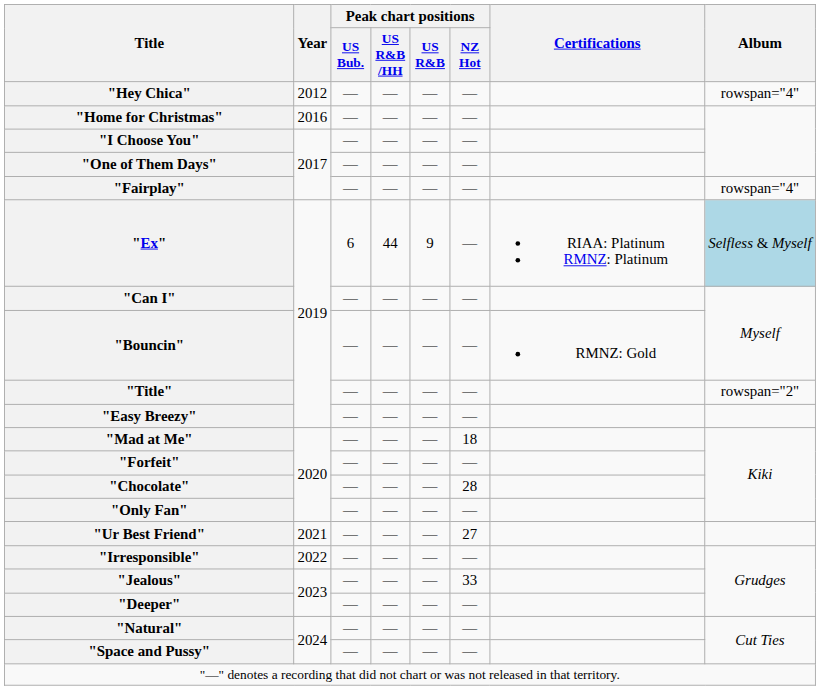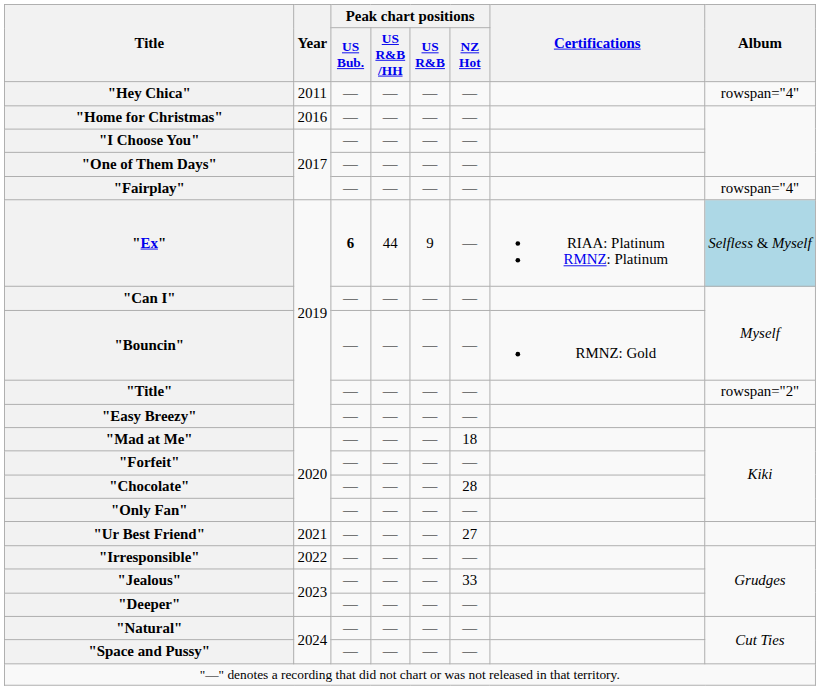"Hey Chica" | Year: 2012 -> 2011
"Ex" | Peak chart positions / US Bub.: normal -> bold
